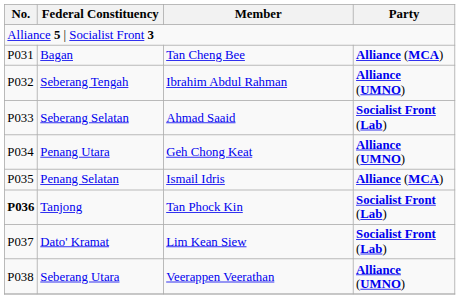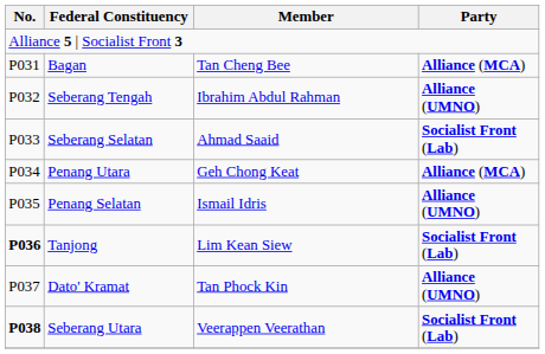Penang Utara | Party: Alliance (UMNO) -> Alliance (MCA)
Penang Selatan | Party: Alliance (MCA) -> Alliance (UMNO)
Tanjong | Member: Tan Phock Kin -> Lim Kean Siew
Dato' Kramat | Member: Lim Kean Siew -> Tan Phock Kin
Dato' Kramat | Party: Socialist Front (Lab) -> Alliance (UMNO)
Seberang Utara | No.: normal -> bold
Seberang Utara | Party: Alliance (UMNO) -> Socialist Front (Lab)
